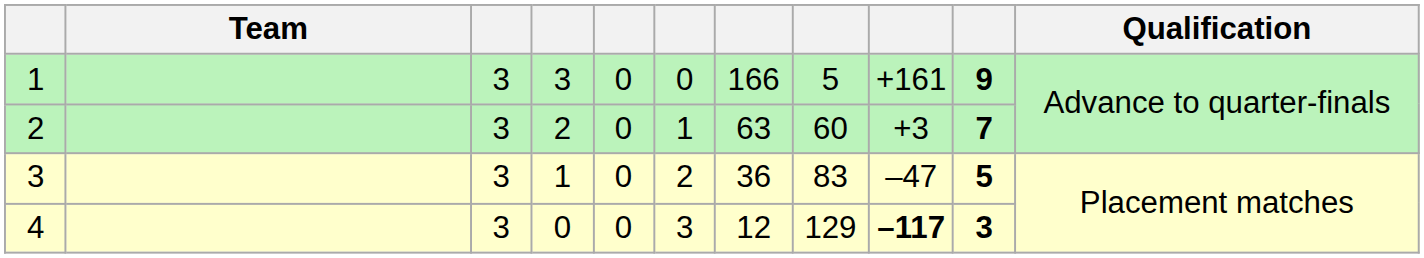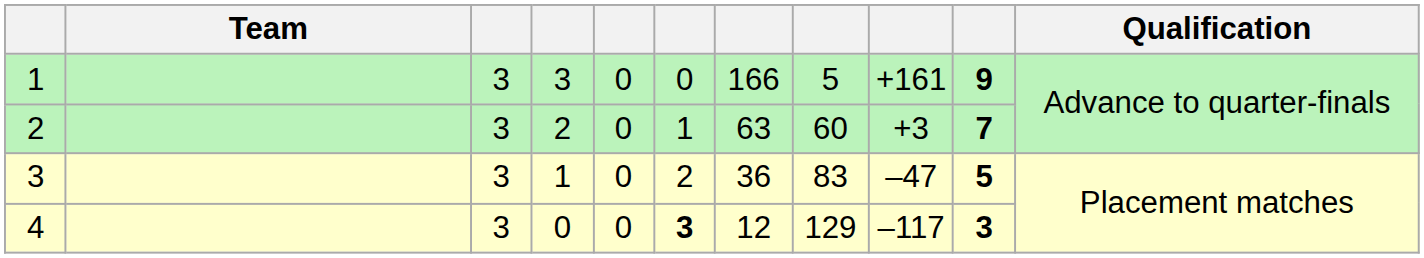4 | column 6: normal -> bold
4 | column 9: bold -> normal
